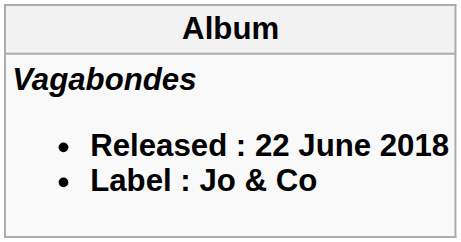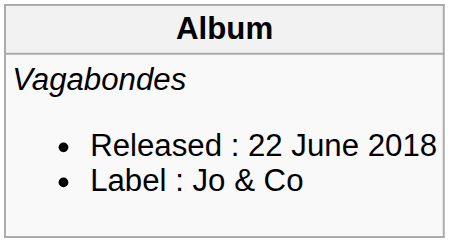row 2 | column 1: bold -> normal
